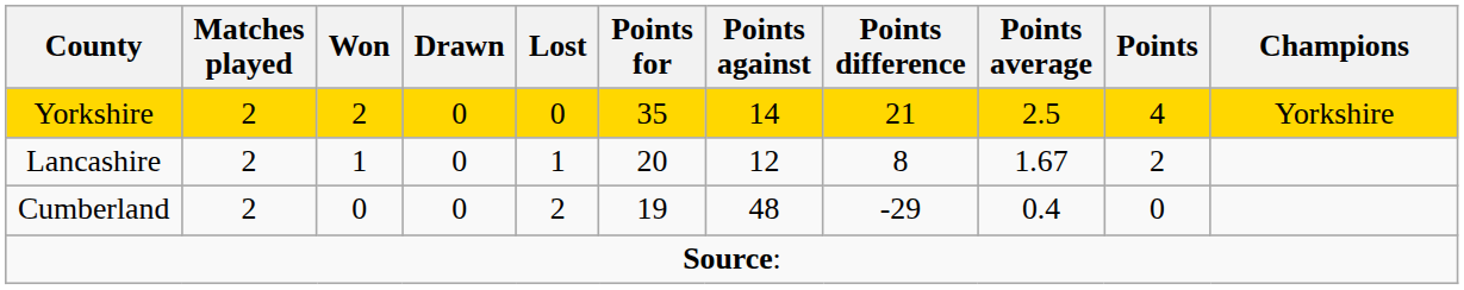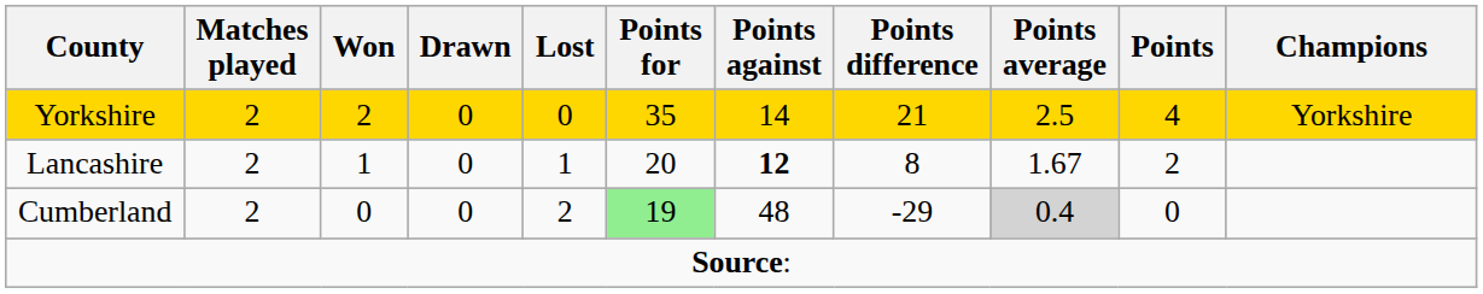Lancashire | Points against: normal -> bold
Cumberland | Points for: no background -> lightgreen background
Cumberland | Points average: no background -> lightgrey background
